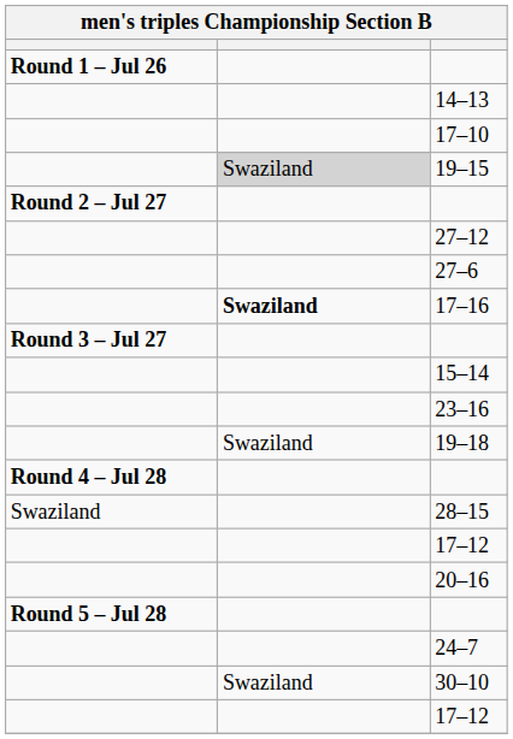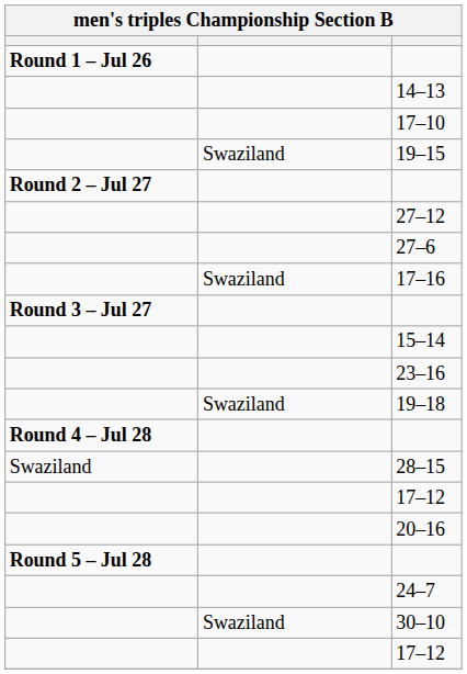19–15 | column 2: lightgrey background -> no background
17–16 | column 2: bold -> normal
